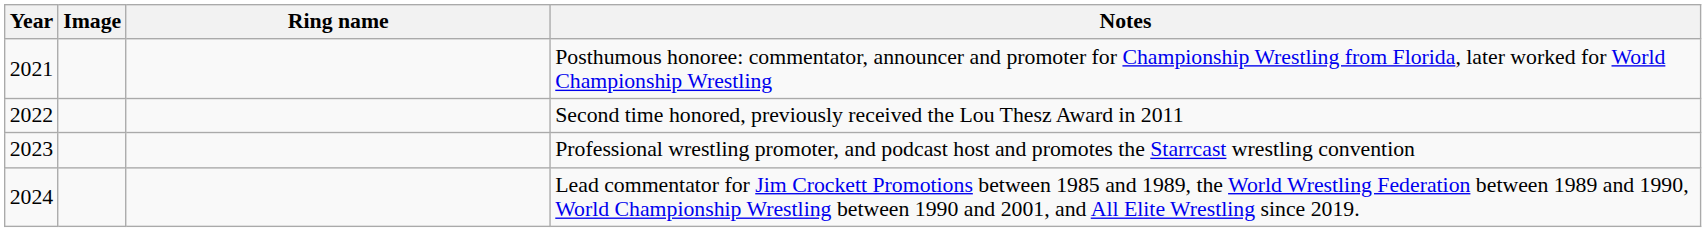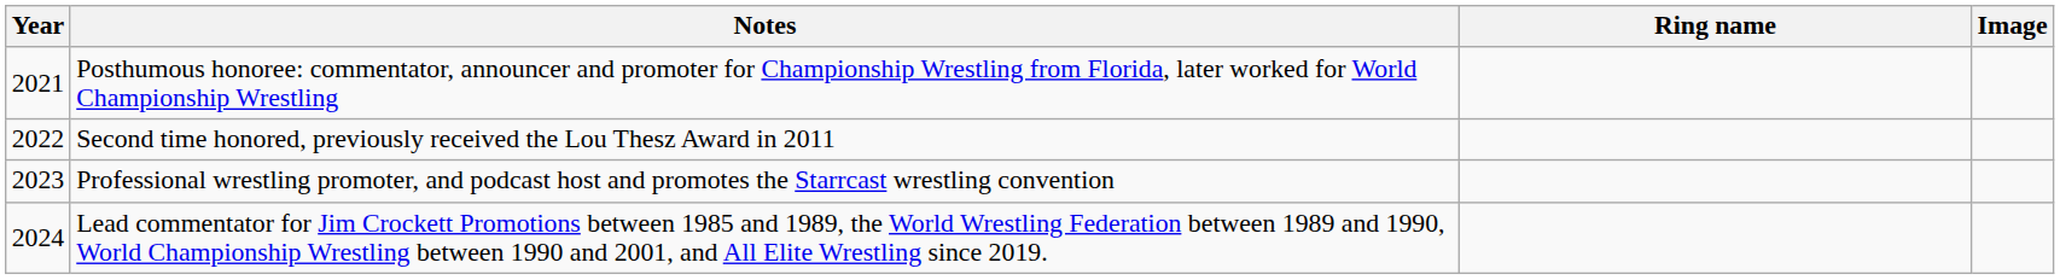columns swapped: Image <-> Notes
